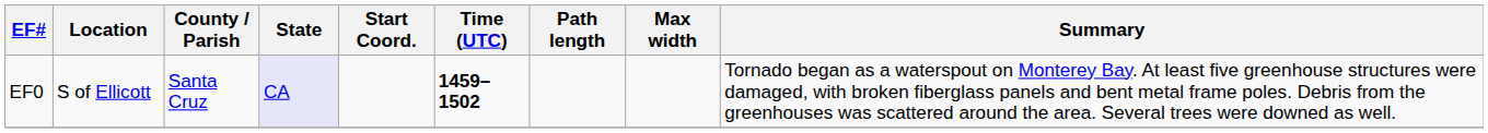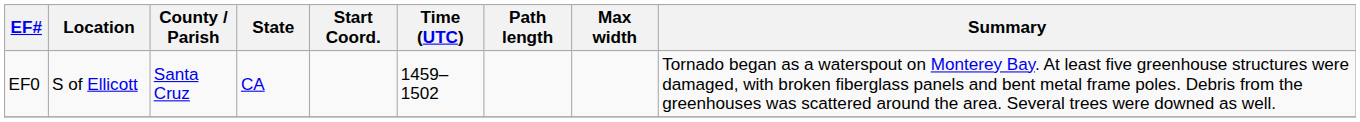EF0 | State: lavender background -> no background
EF0 | Time (UTC): bold -> normal
